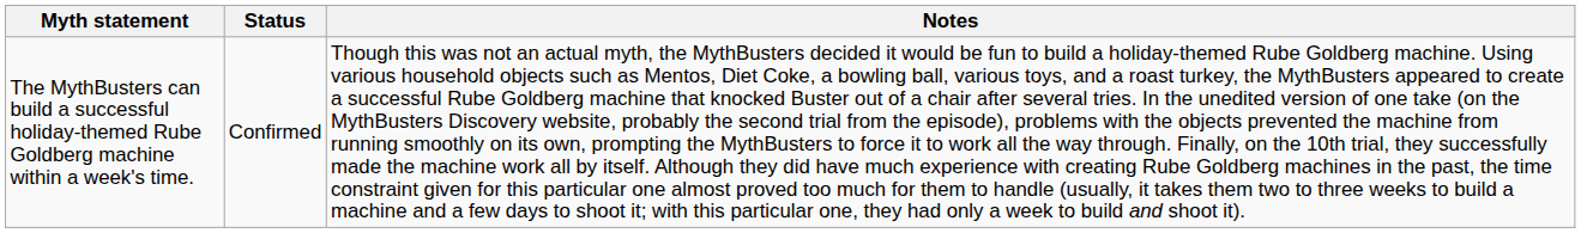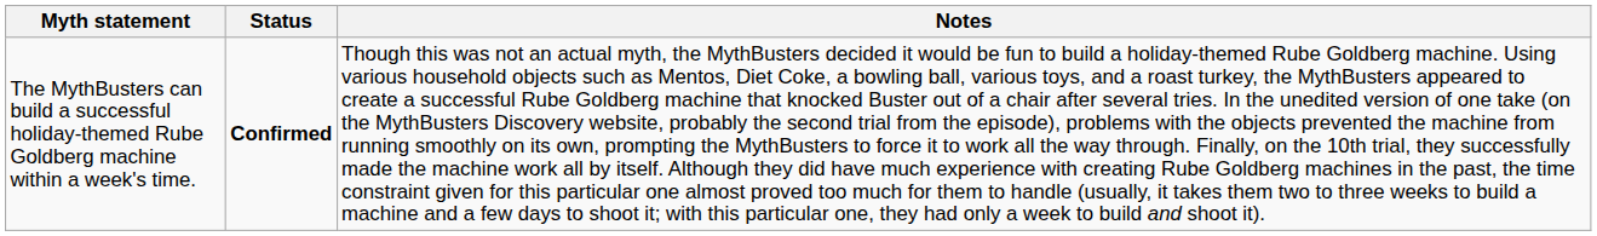row 2 | Status: normal -> bold
